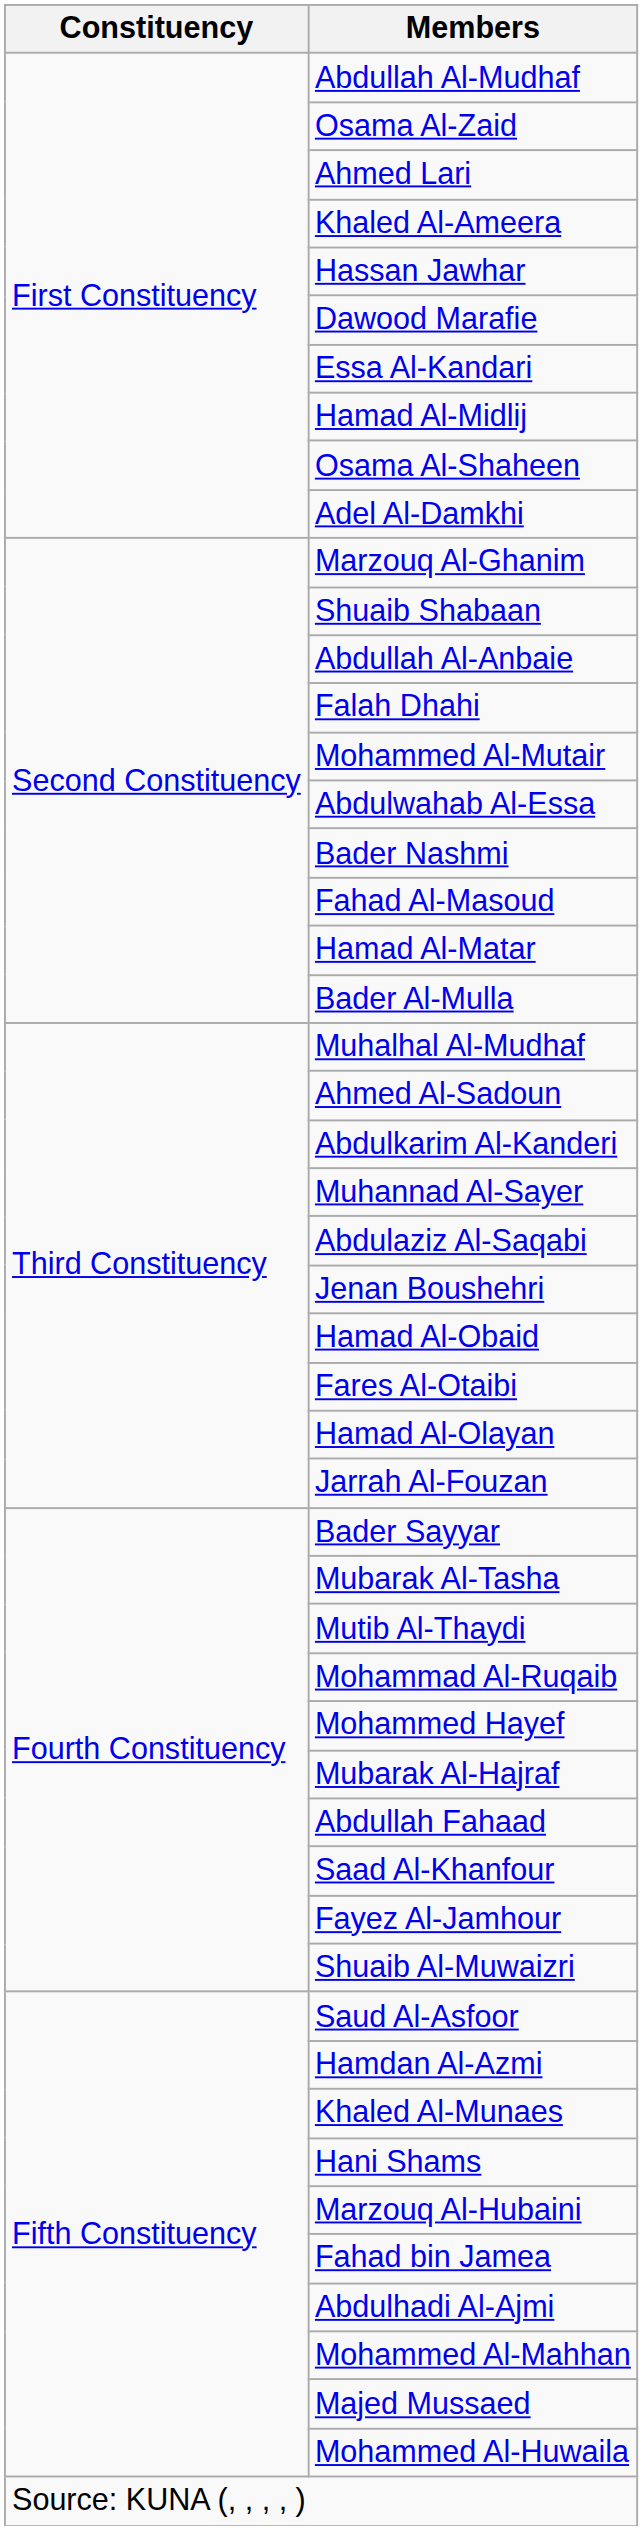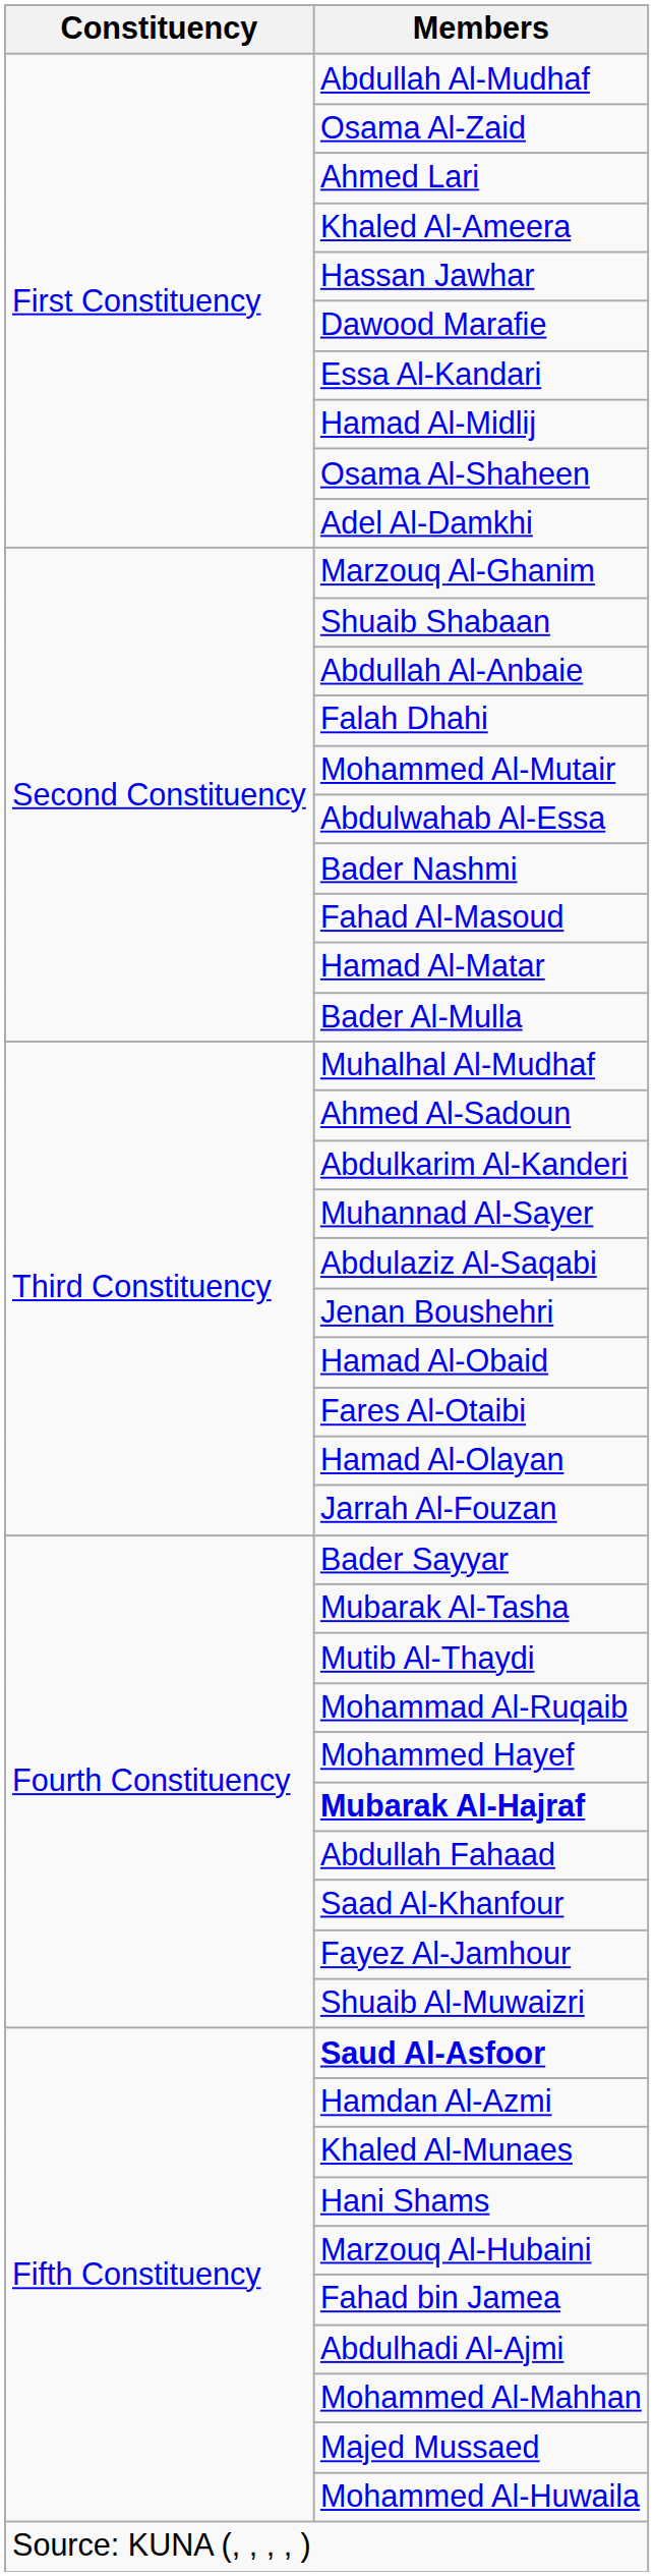Mubarak Al-Hajraf | Members: normal -> bold
Saud Al-Asfoor | Members: normal -> bold
